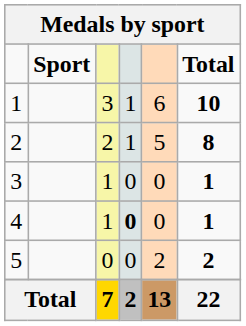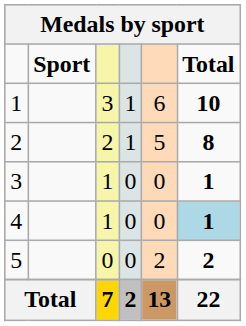4 | column 4: bold -> normal
4 | Total: no background -> lightblue background
